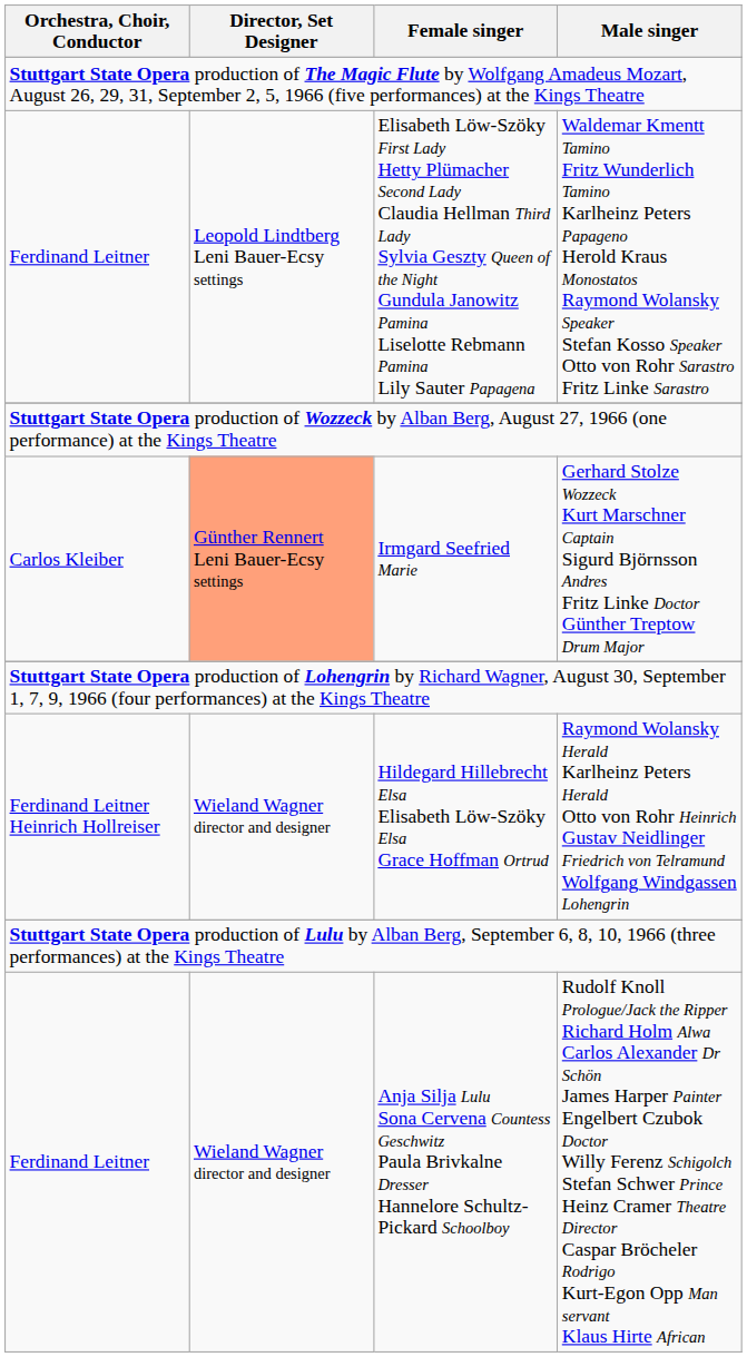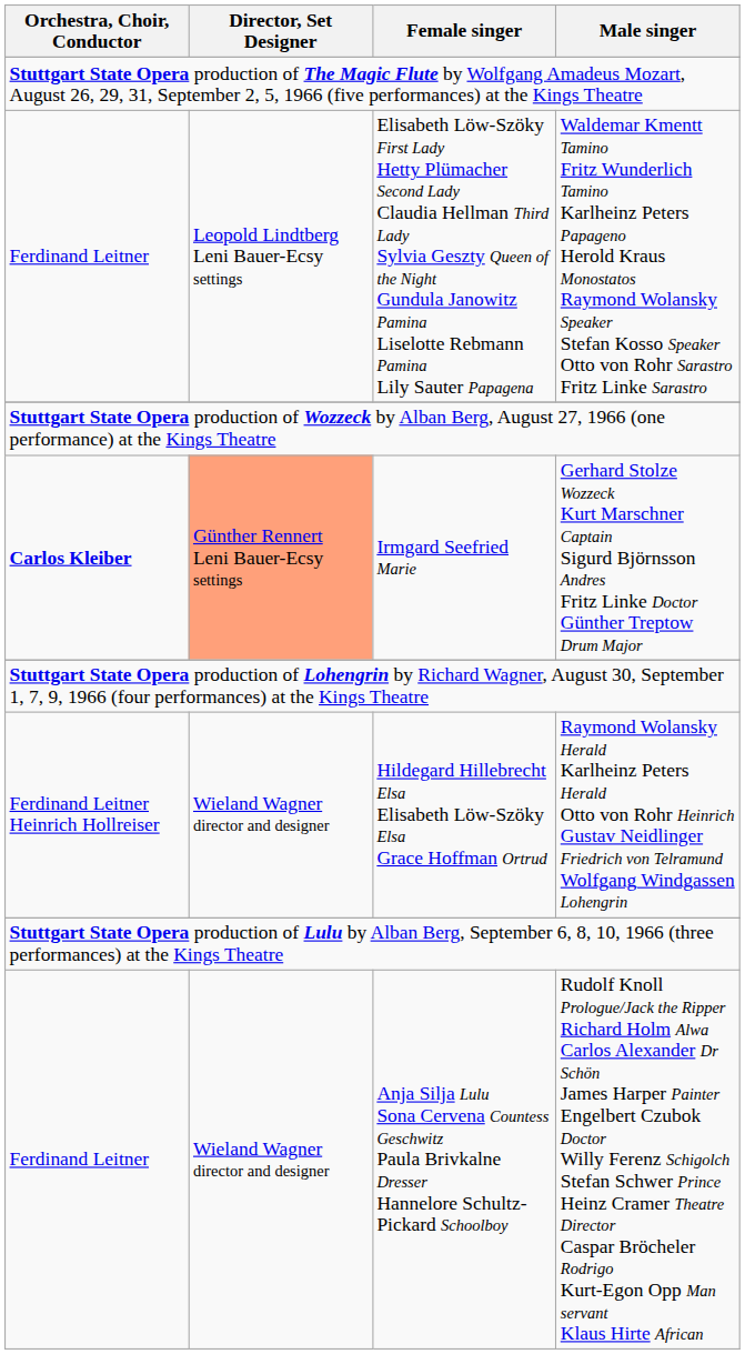Irmgard Seefried Marie | Orchestra, Choir, Conductor: normal -> bold
